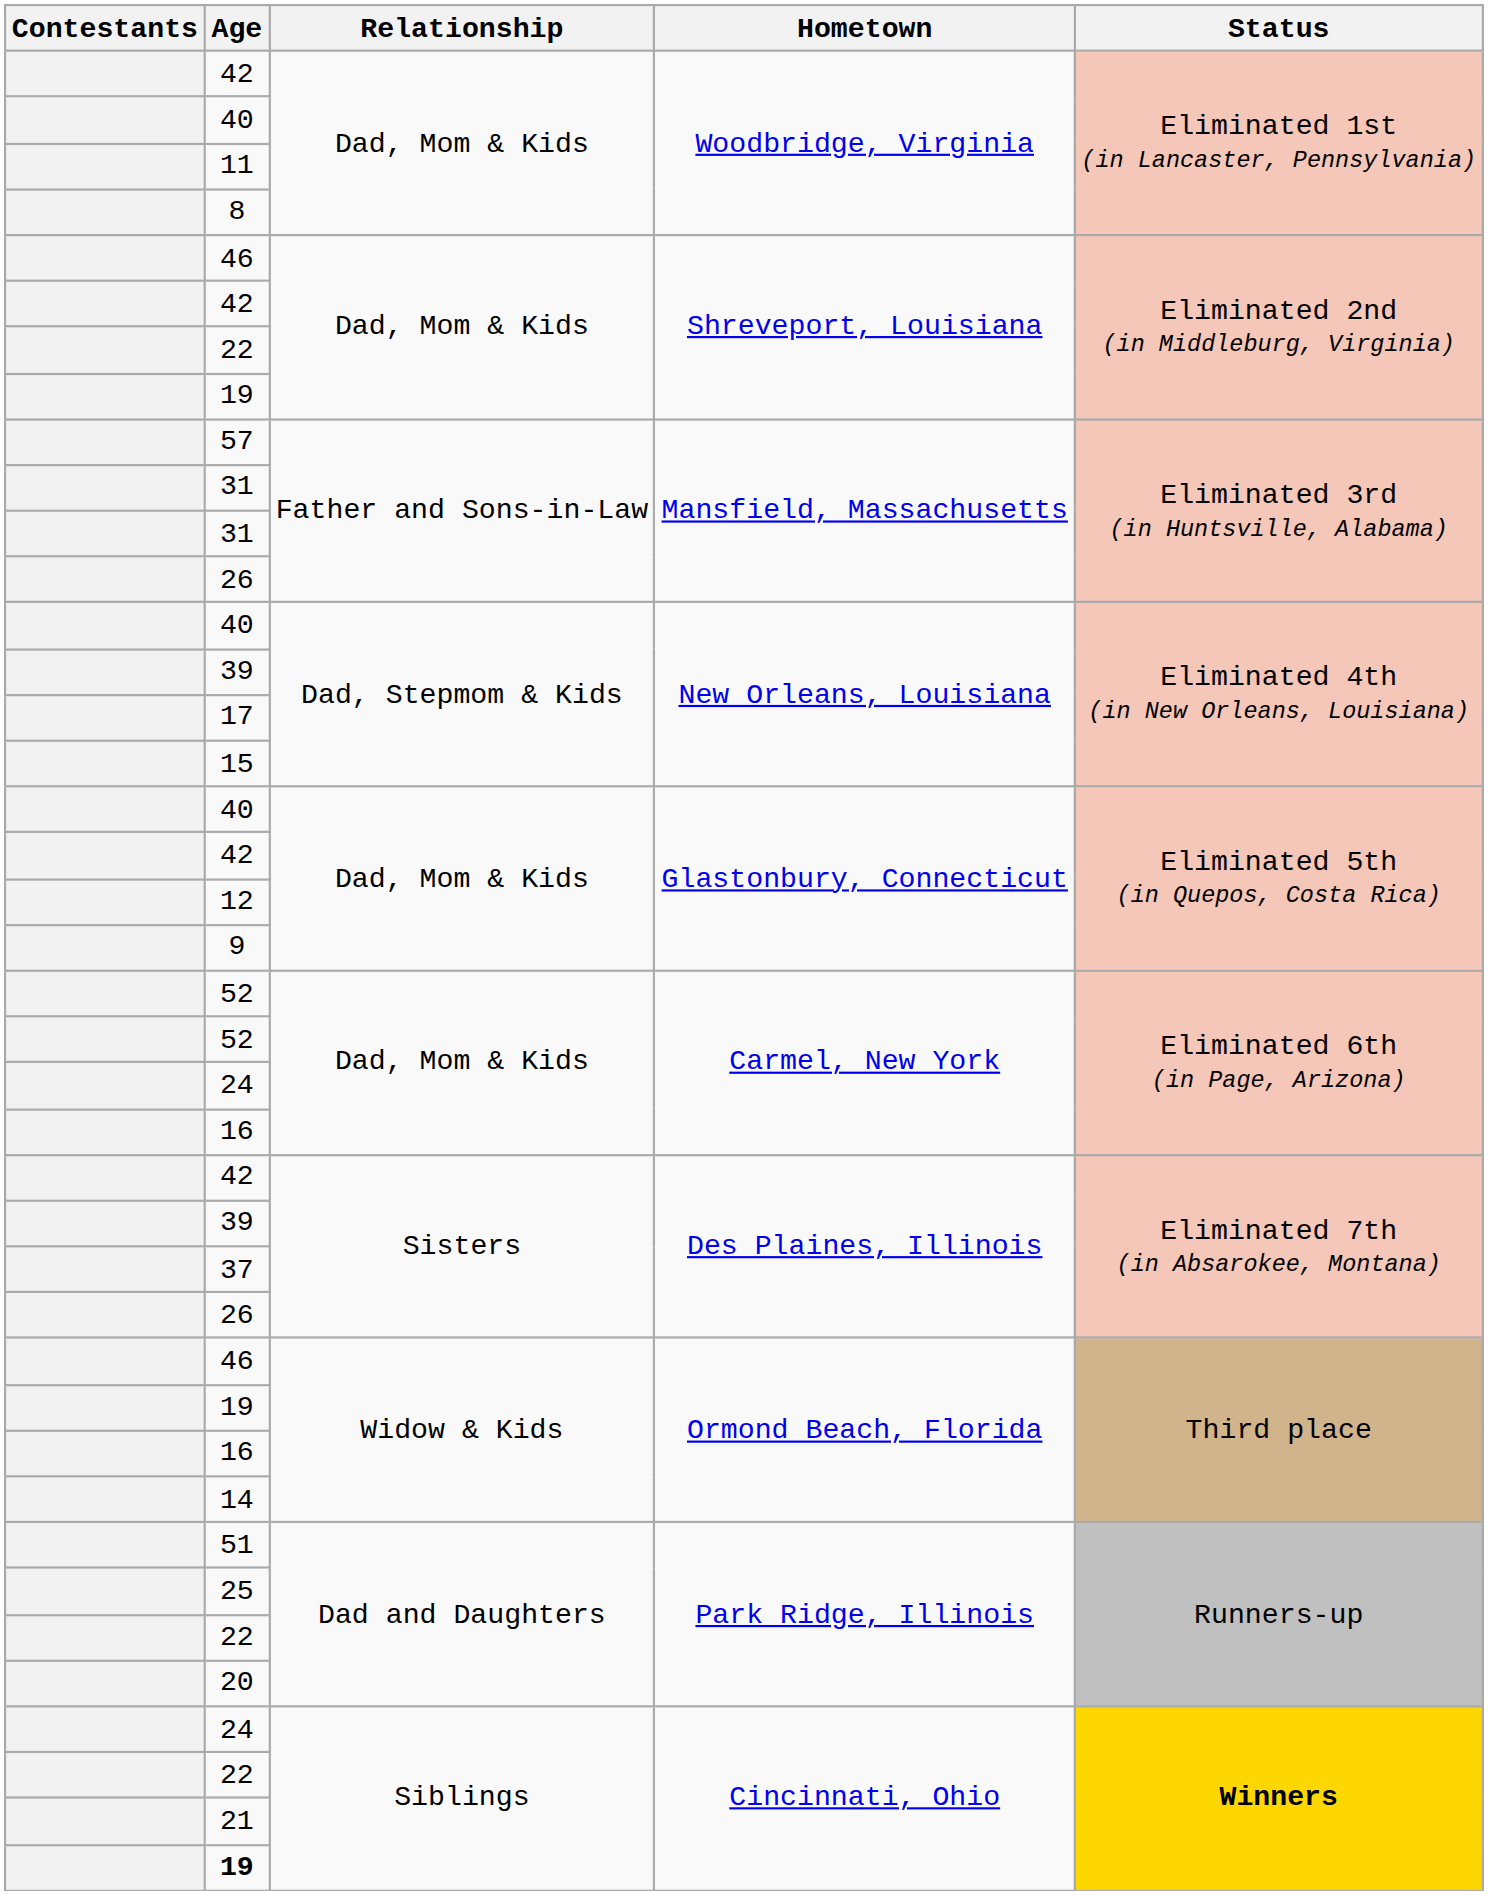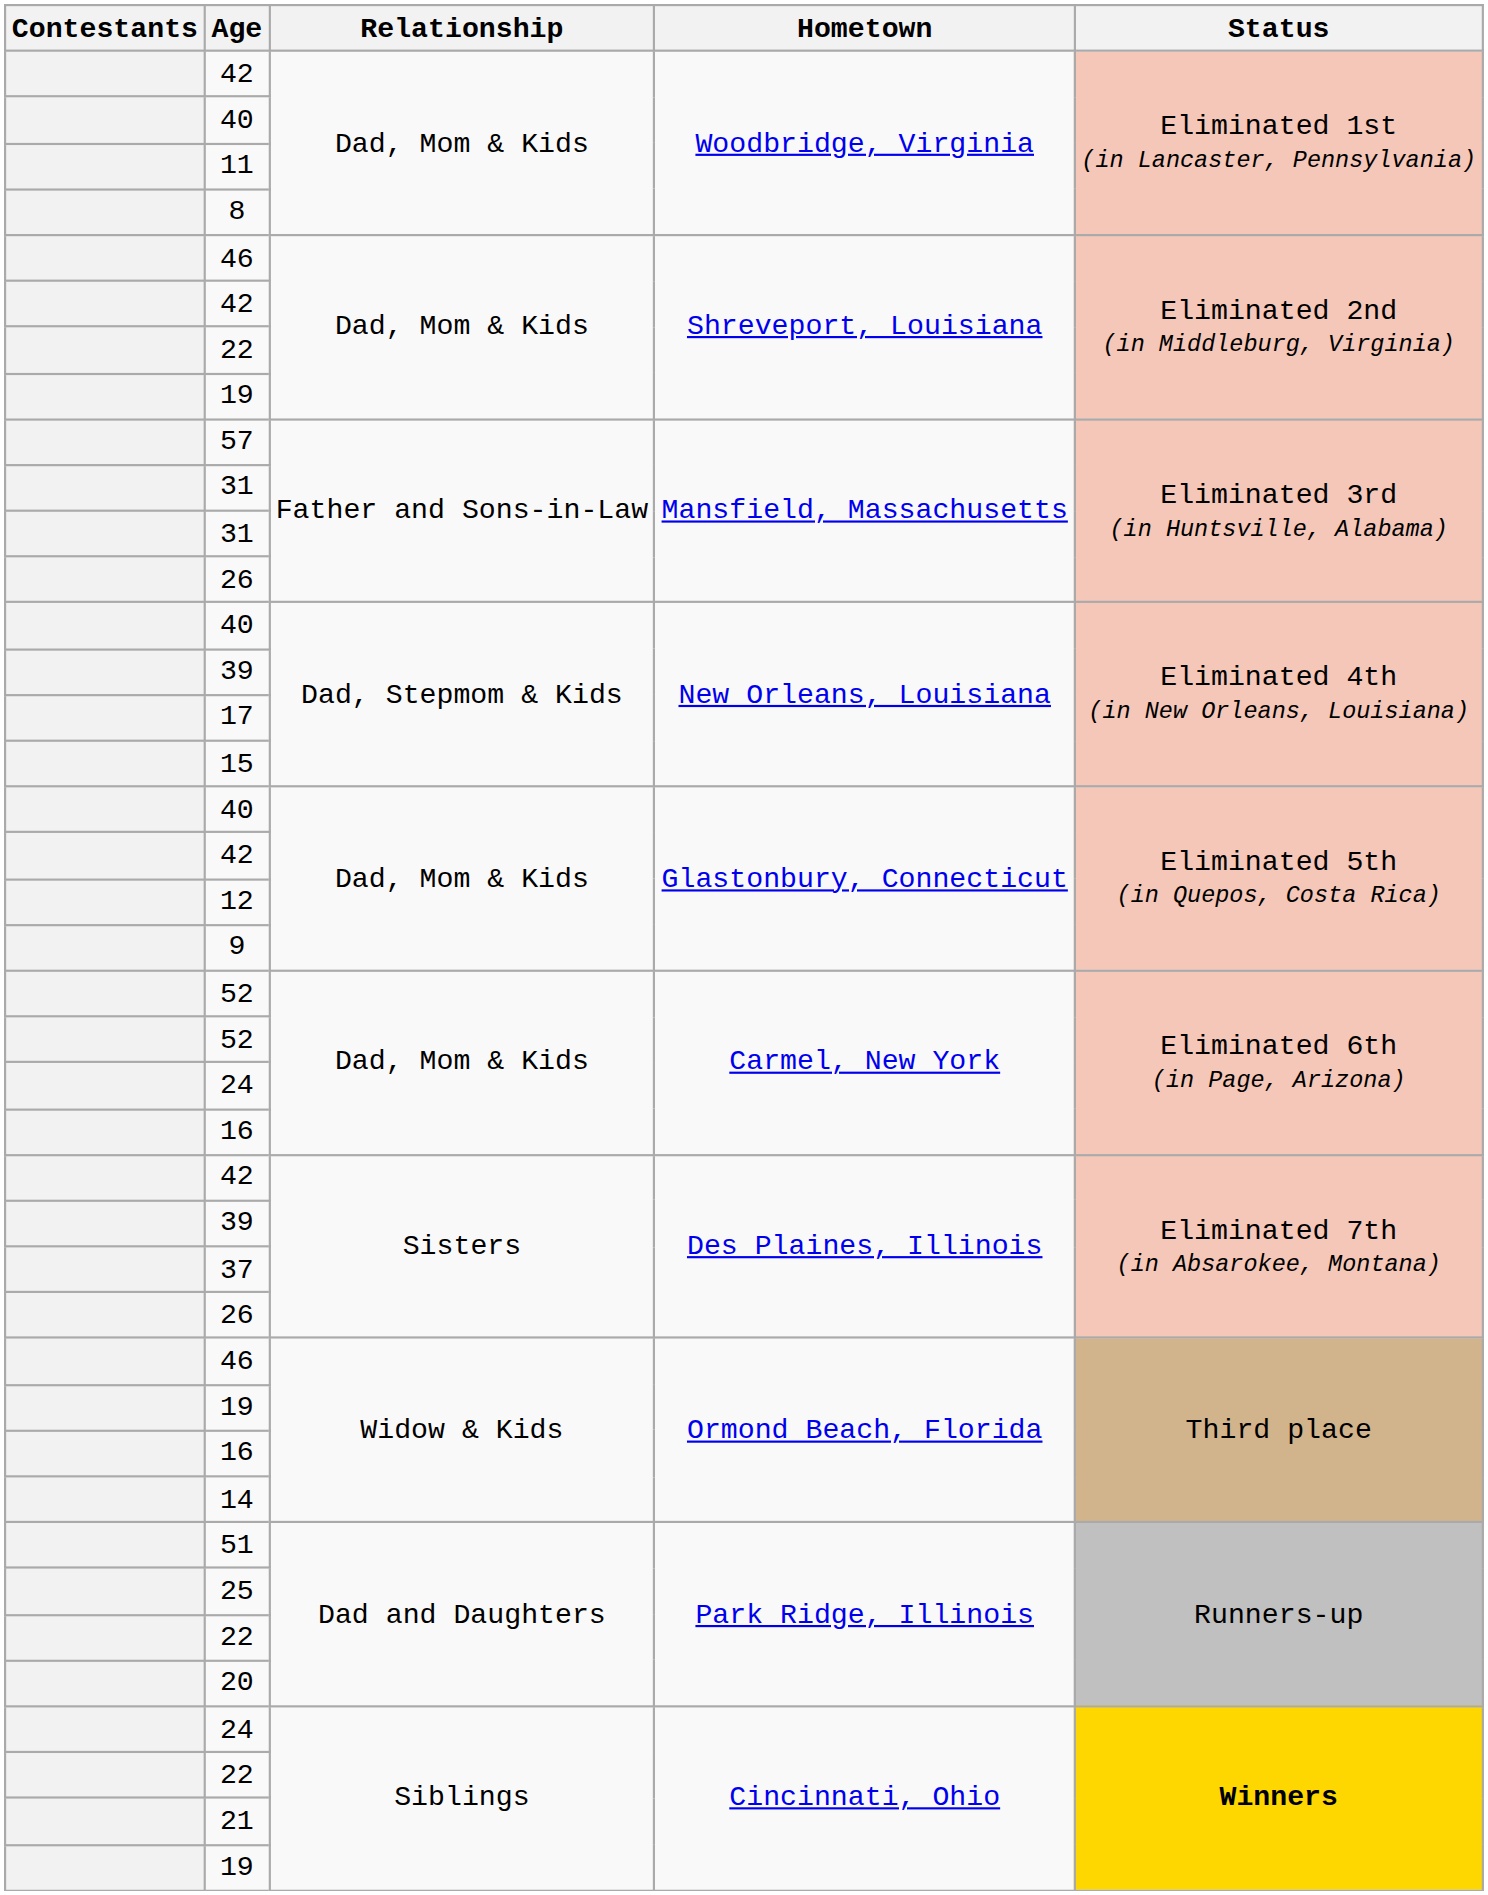19 / Cincinnati, Ohio | Age: bold -> normal
